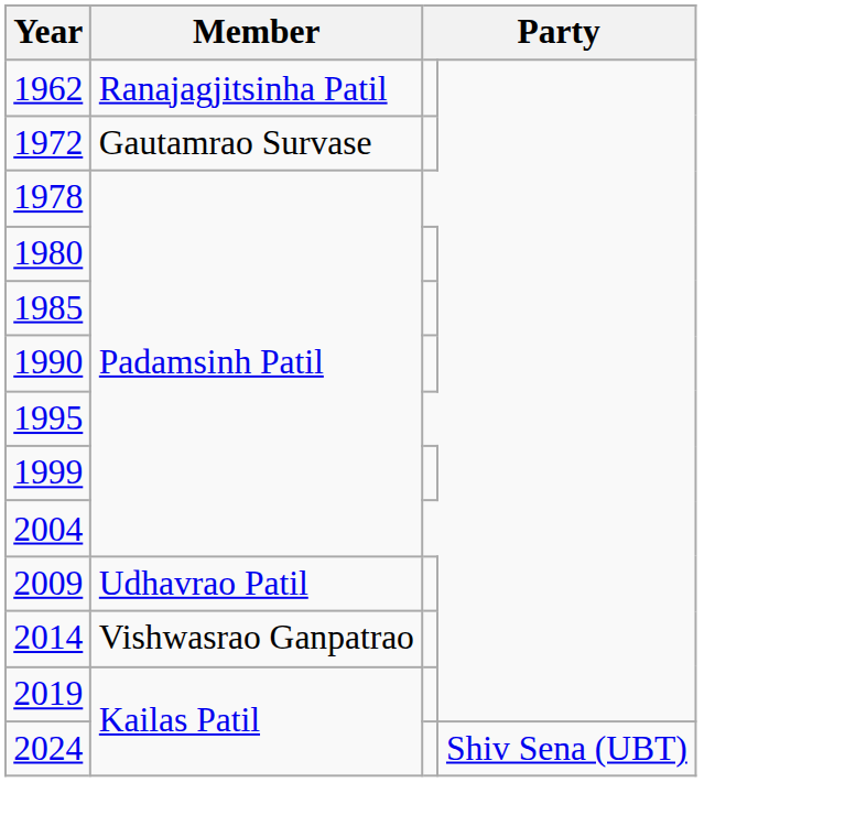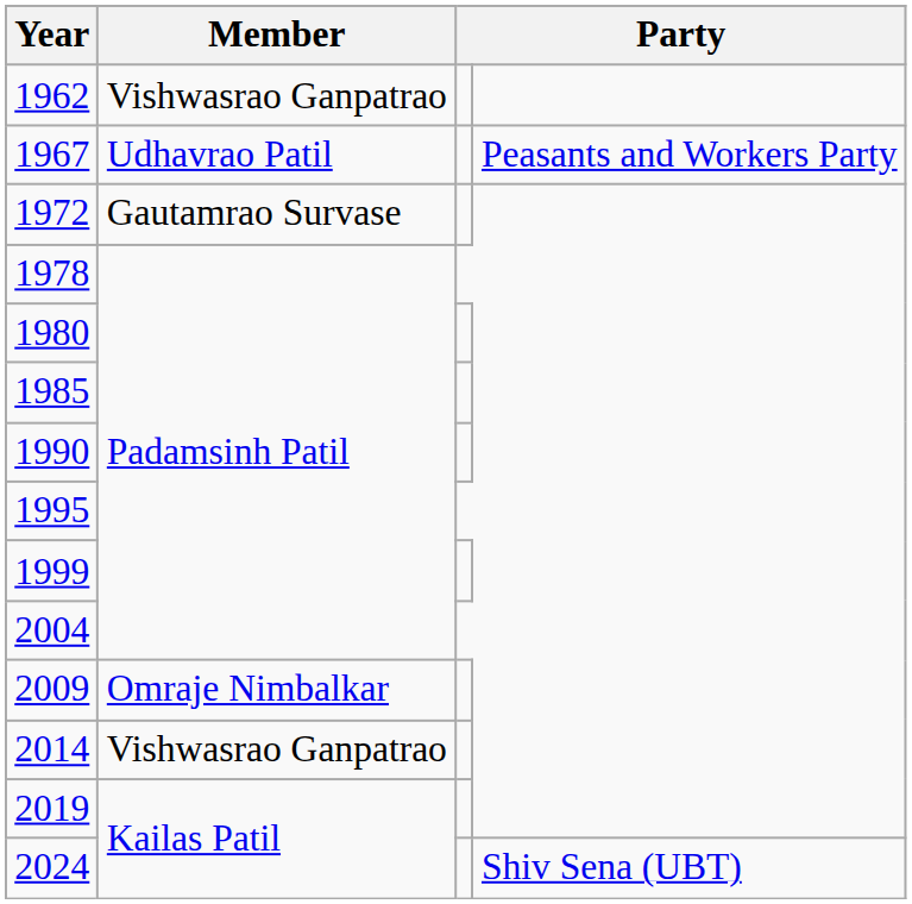1962 | Member: Ranajagjitsinha Patil -> Vishwasrao Ganpatrao
+ row: 1967 | Udhavrao Patil | Peasants and Workers Party
2009 | Member: Udhavrao Patil -> Omraje Nimbalkar
